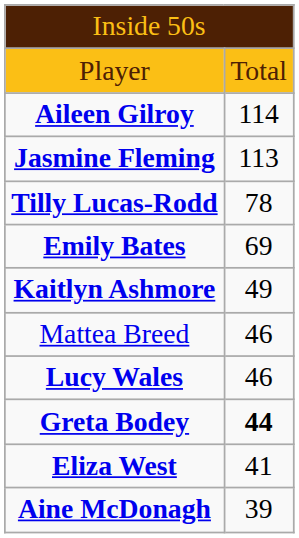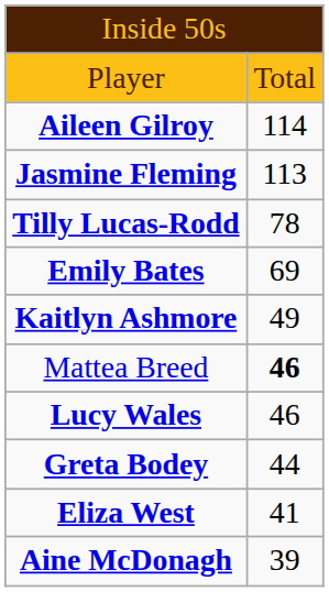Mattea Breed | column 2: normal -> bold
Greta Bodey | column 2: bold -> normal
